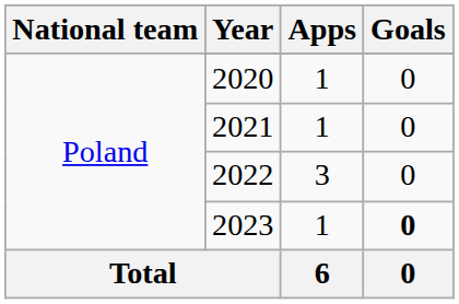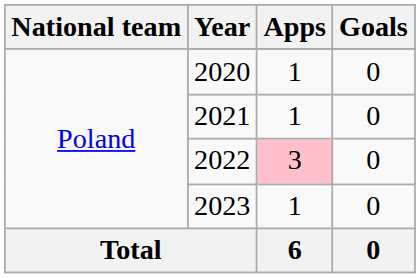2022 | Apps: no background -> pink background
2023 | Goals: bold -> normal
